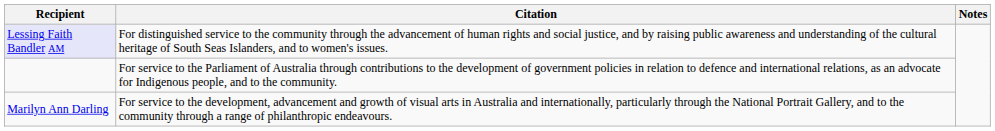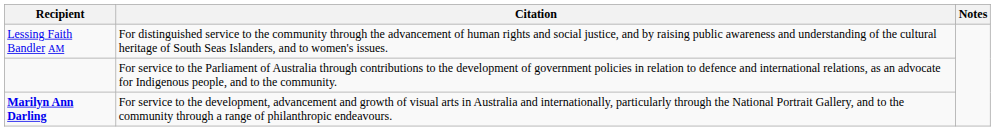Lessing Faith Bandler AM | Recipient: lavender background -> no background
Marilyn Ann Darling | Recipient: normal -> bold
